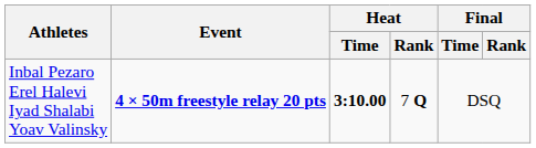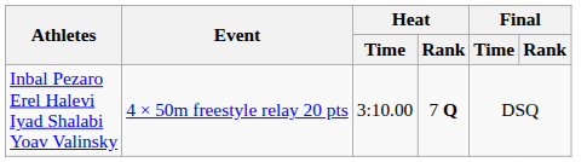Inbal Pezaro Erel Halevi Iyad Shalabi Yoav Valinsky | Event: bold -> normal
Inbal Pezaro Erel Halevi Iyad Shalabi Yoav Valinsky | Heat / Time: bold -> normal
